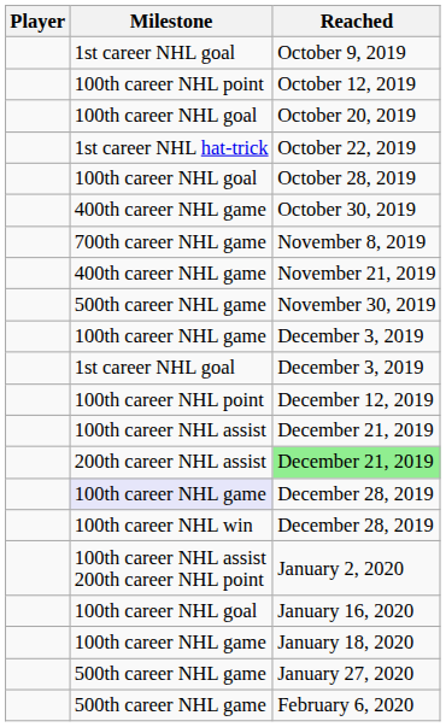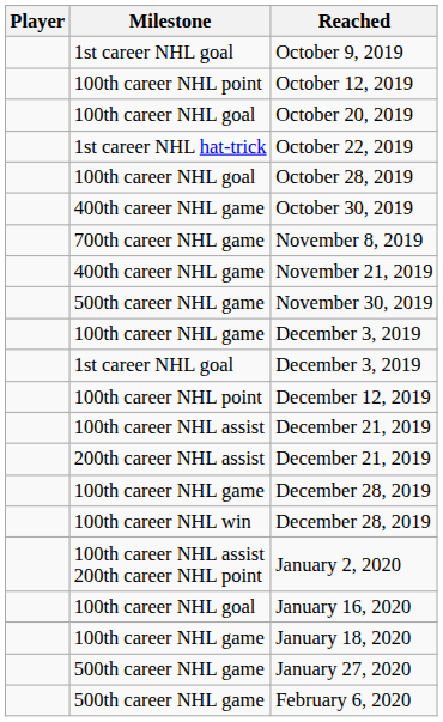row 15 | Reached: lightgreen background -> no background
row 16 | Milestone: lavender background -> no background
